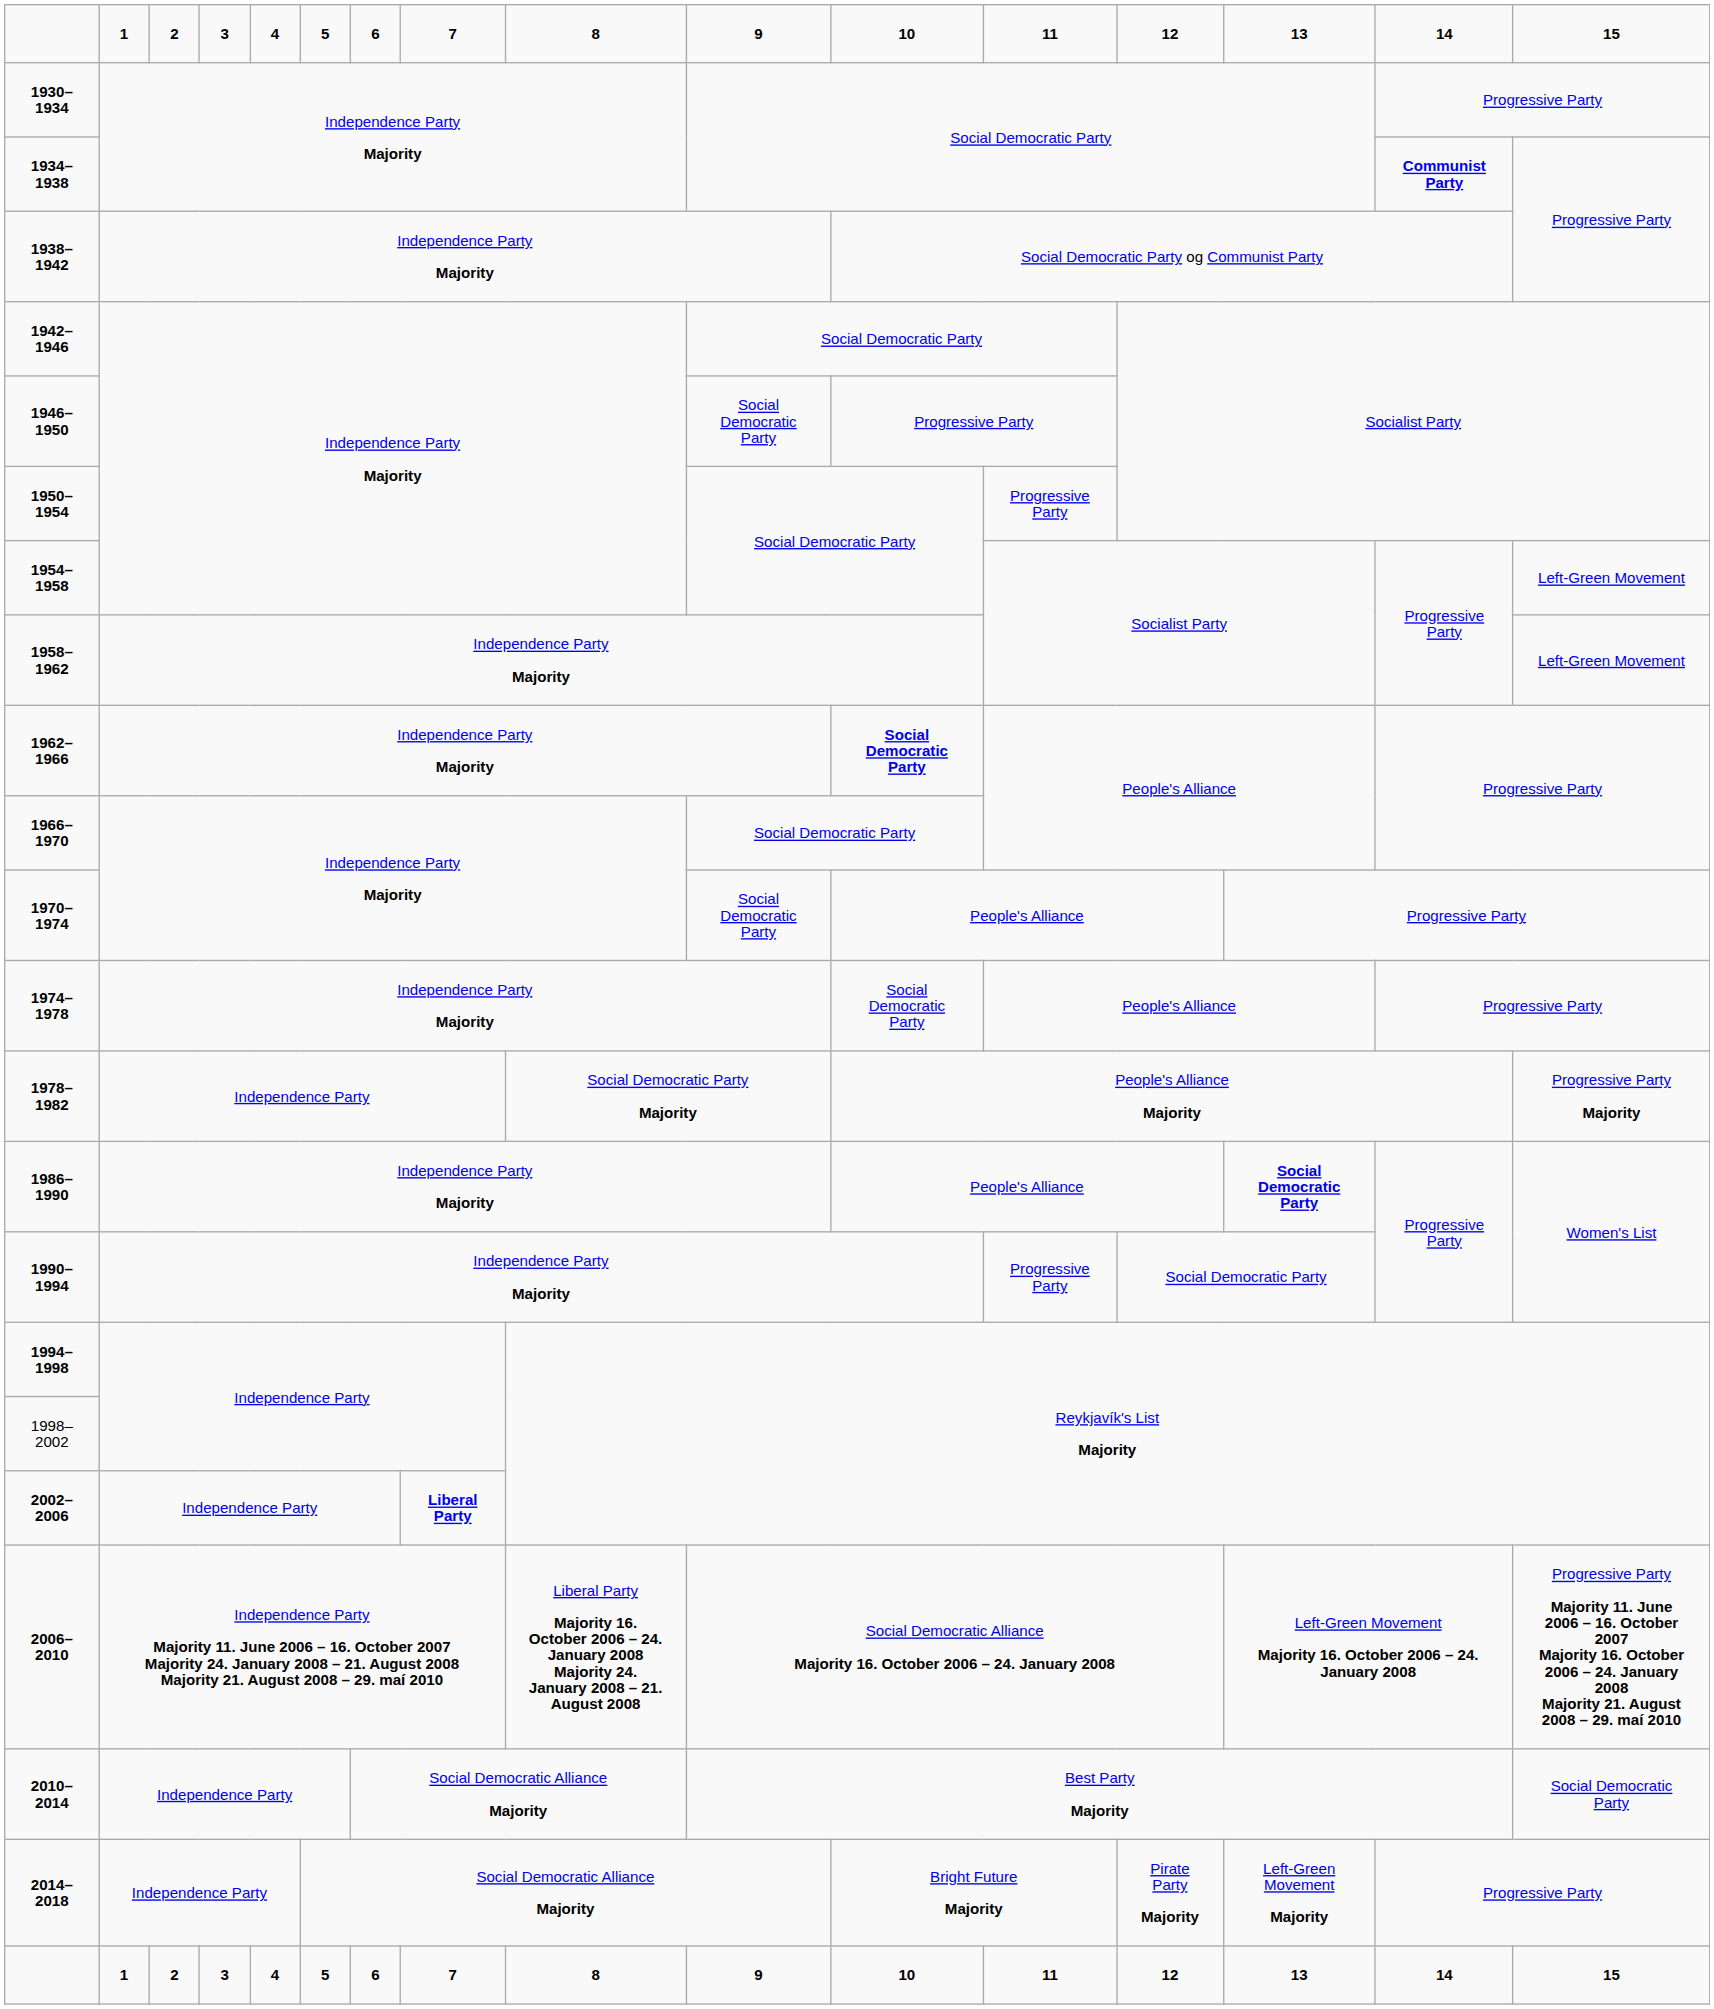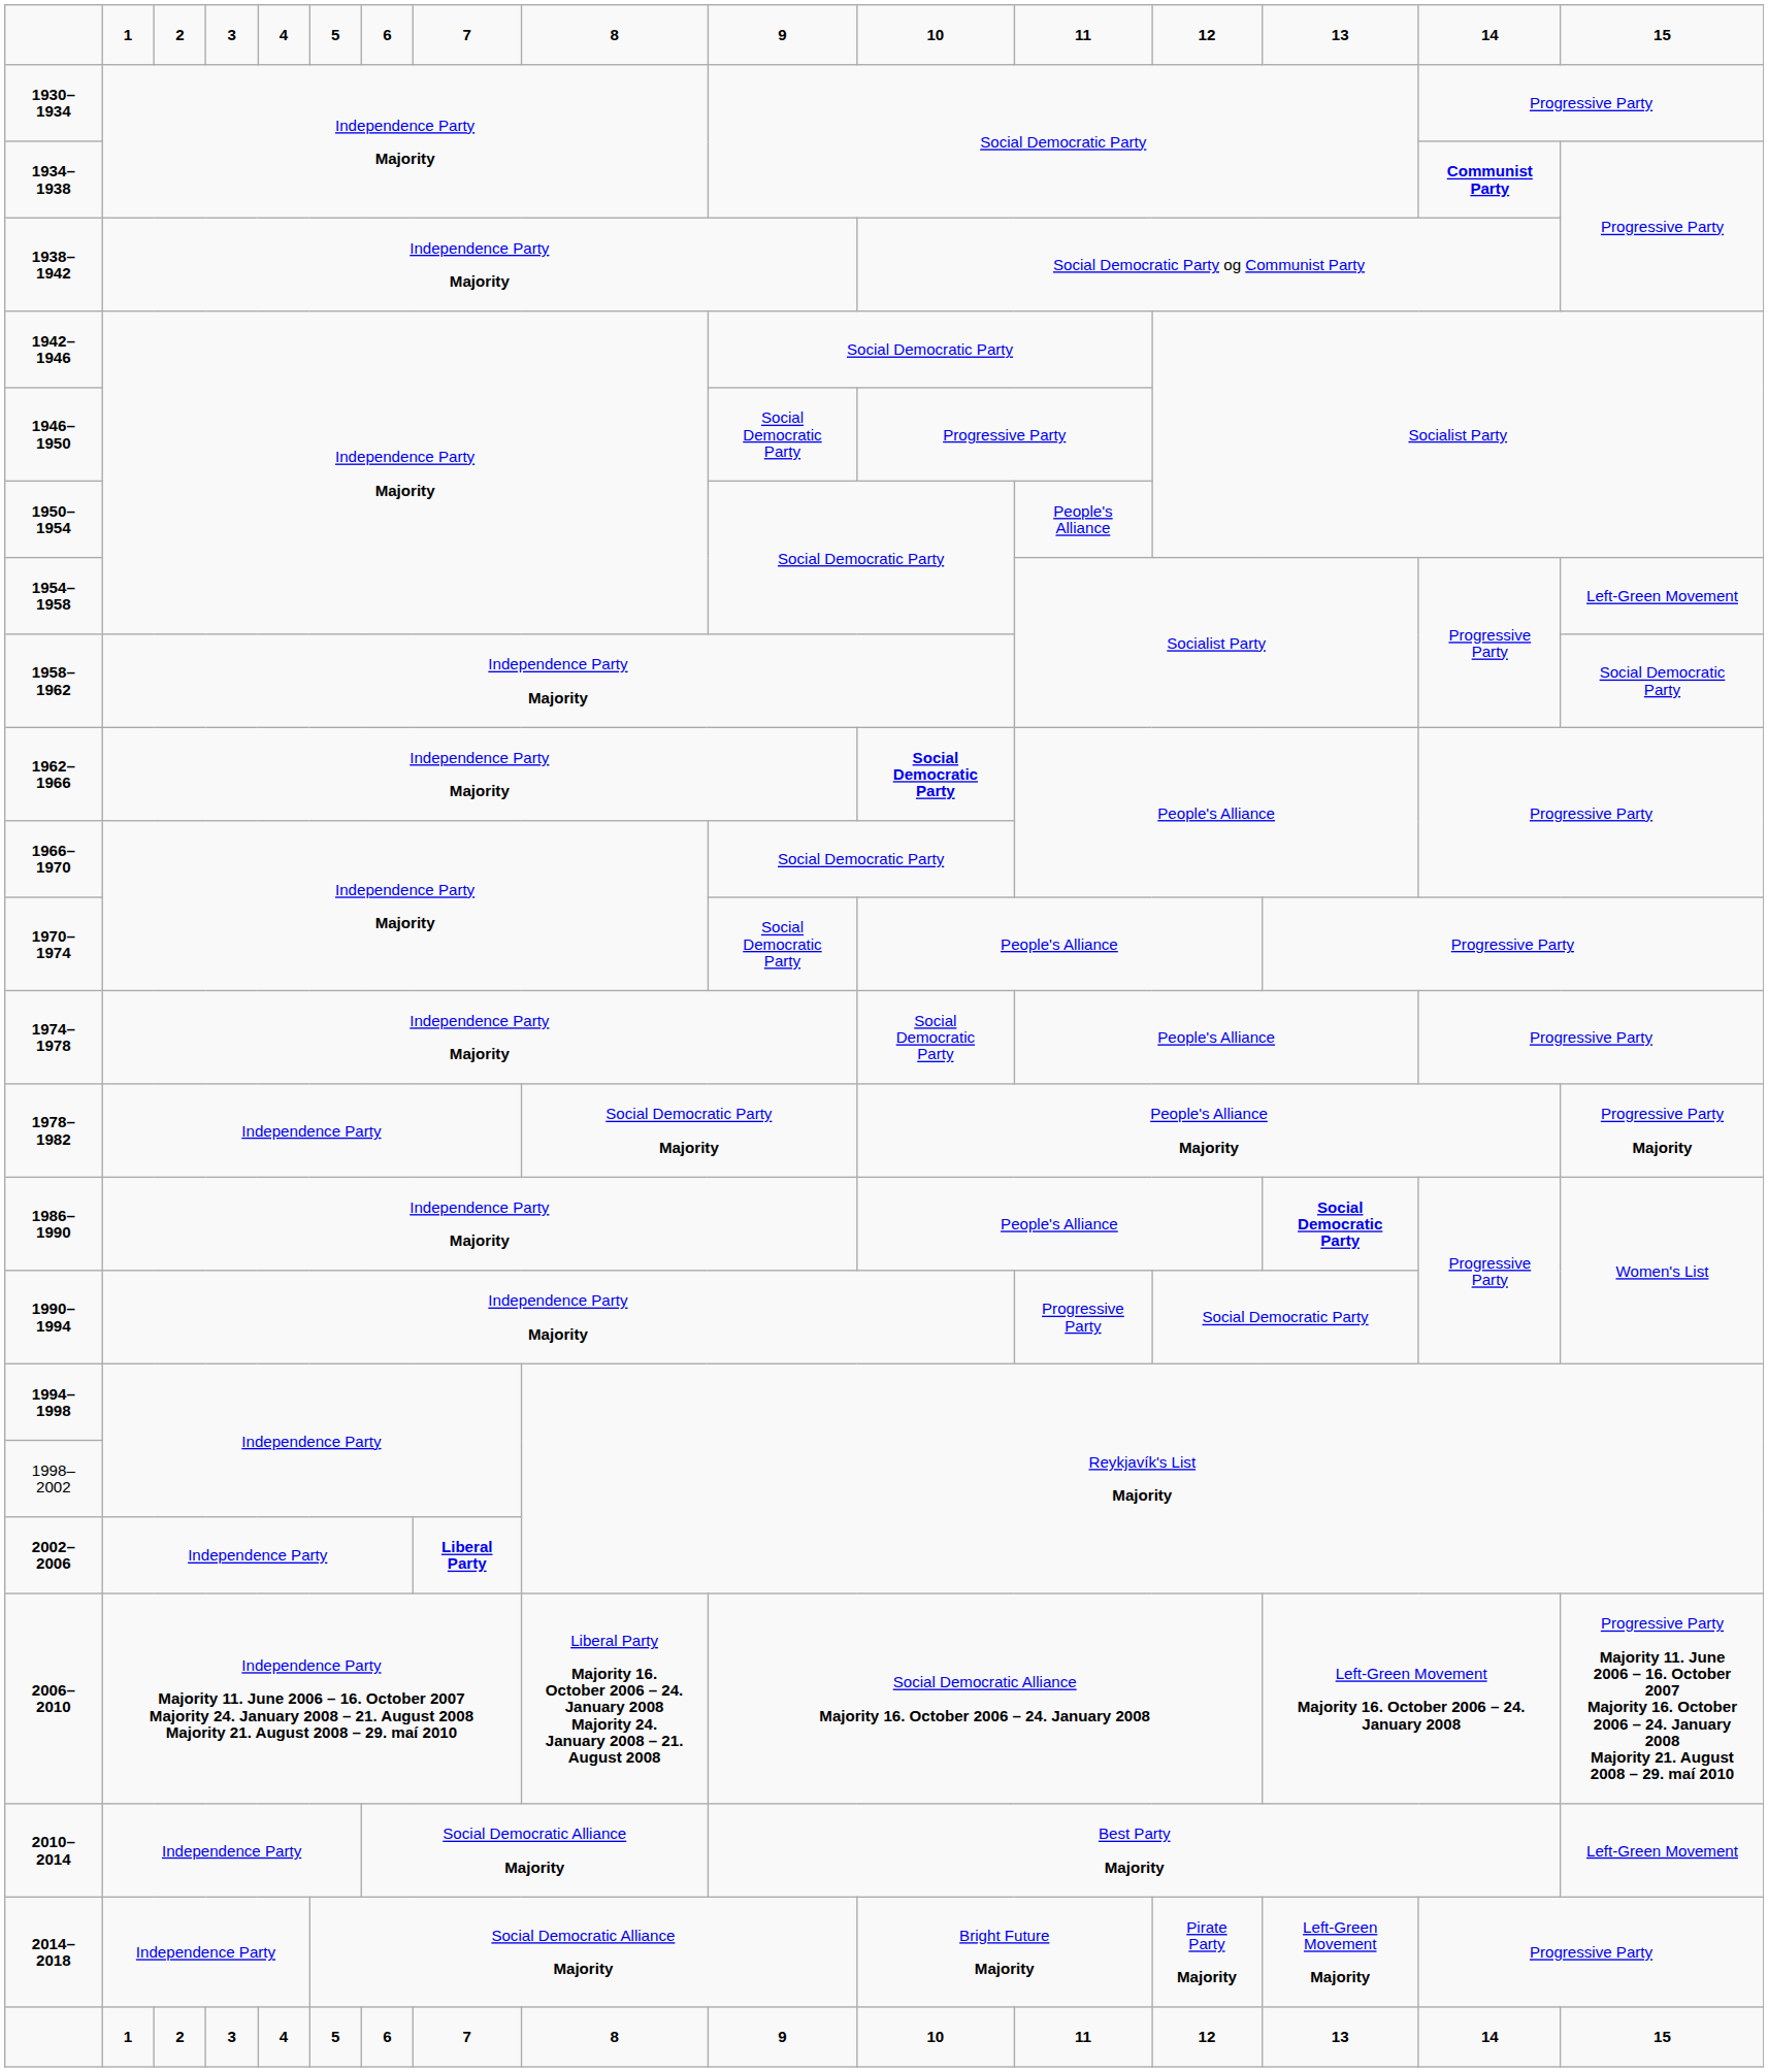1950–1954 | 11: Progressive Party -> People's Alliance
1958–1962 | 15: Left-Green Movement -> Social Democratic Party
2010–2014 | 15: Social Democratic Party -> Left-Green Movement
